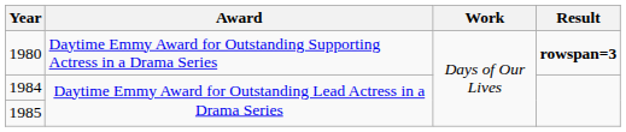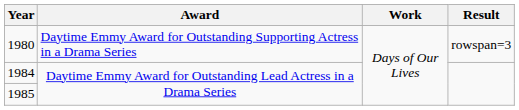1980 | Result: bold -> normal
